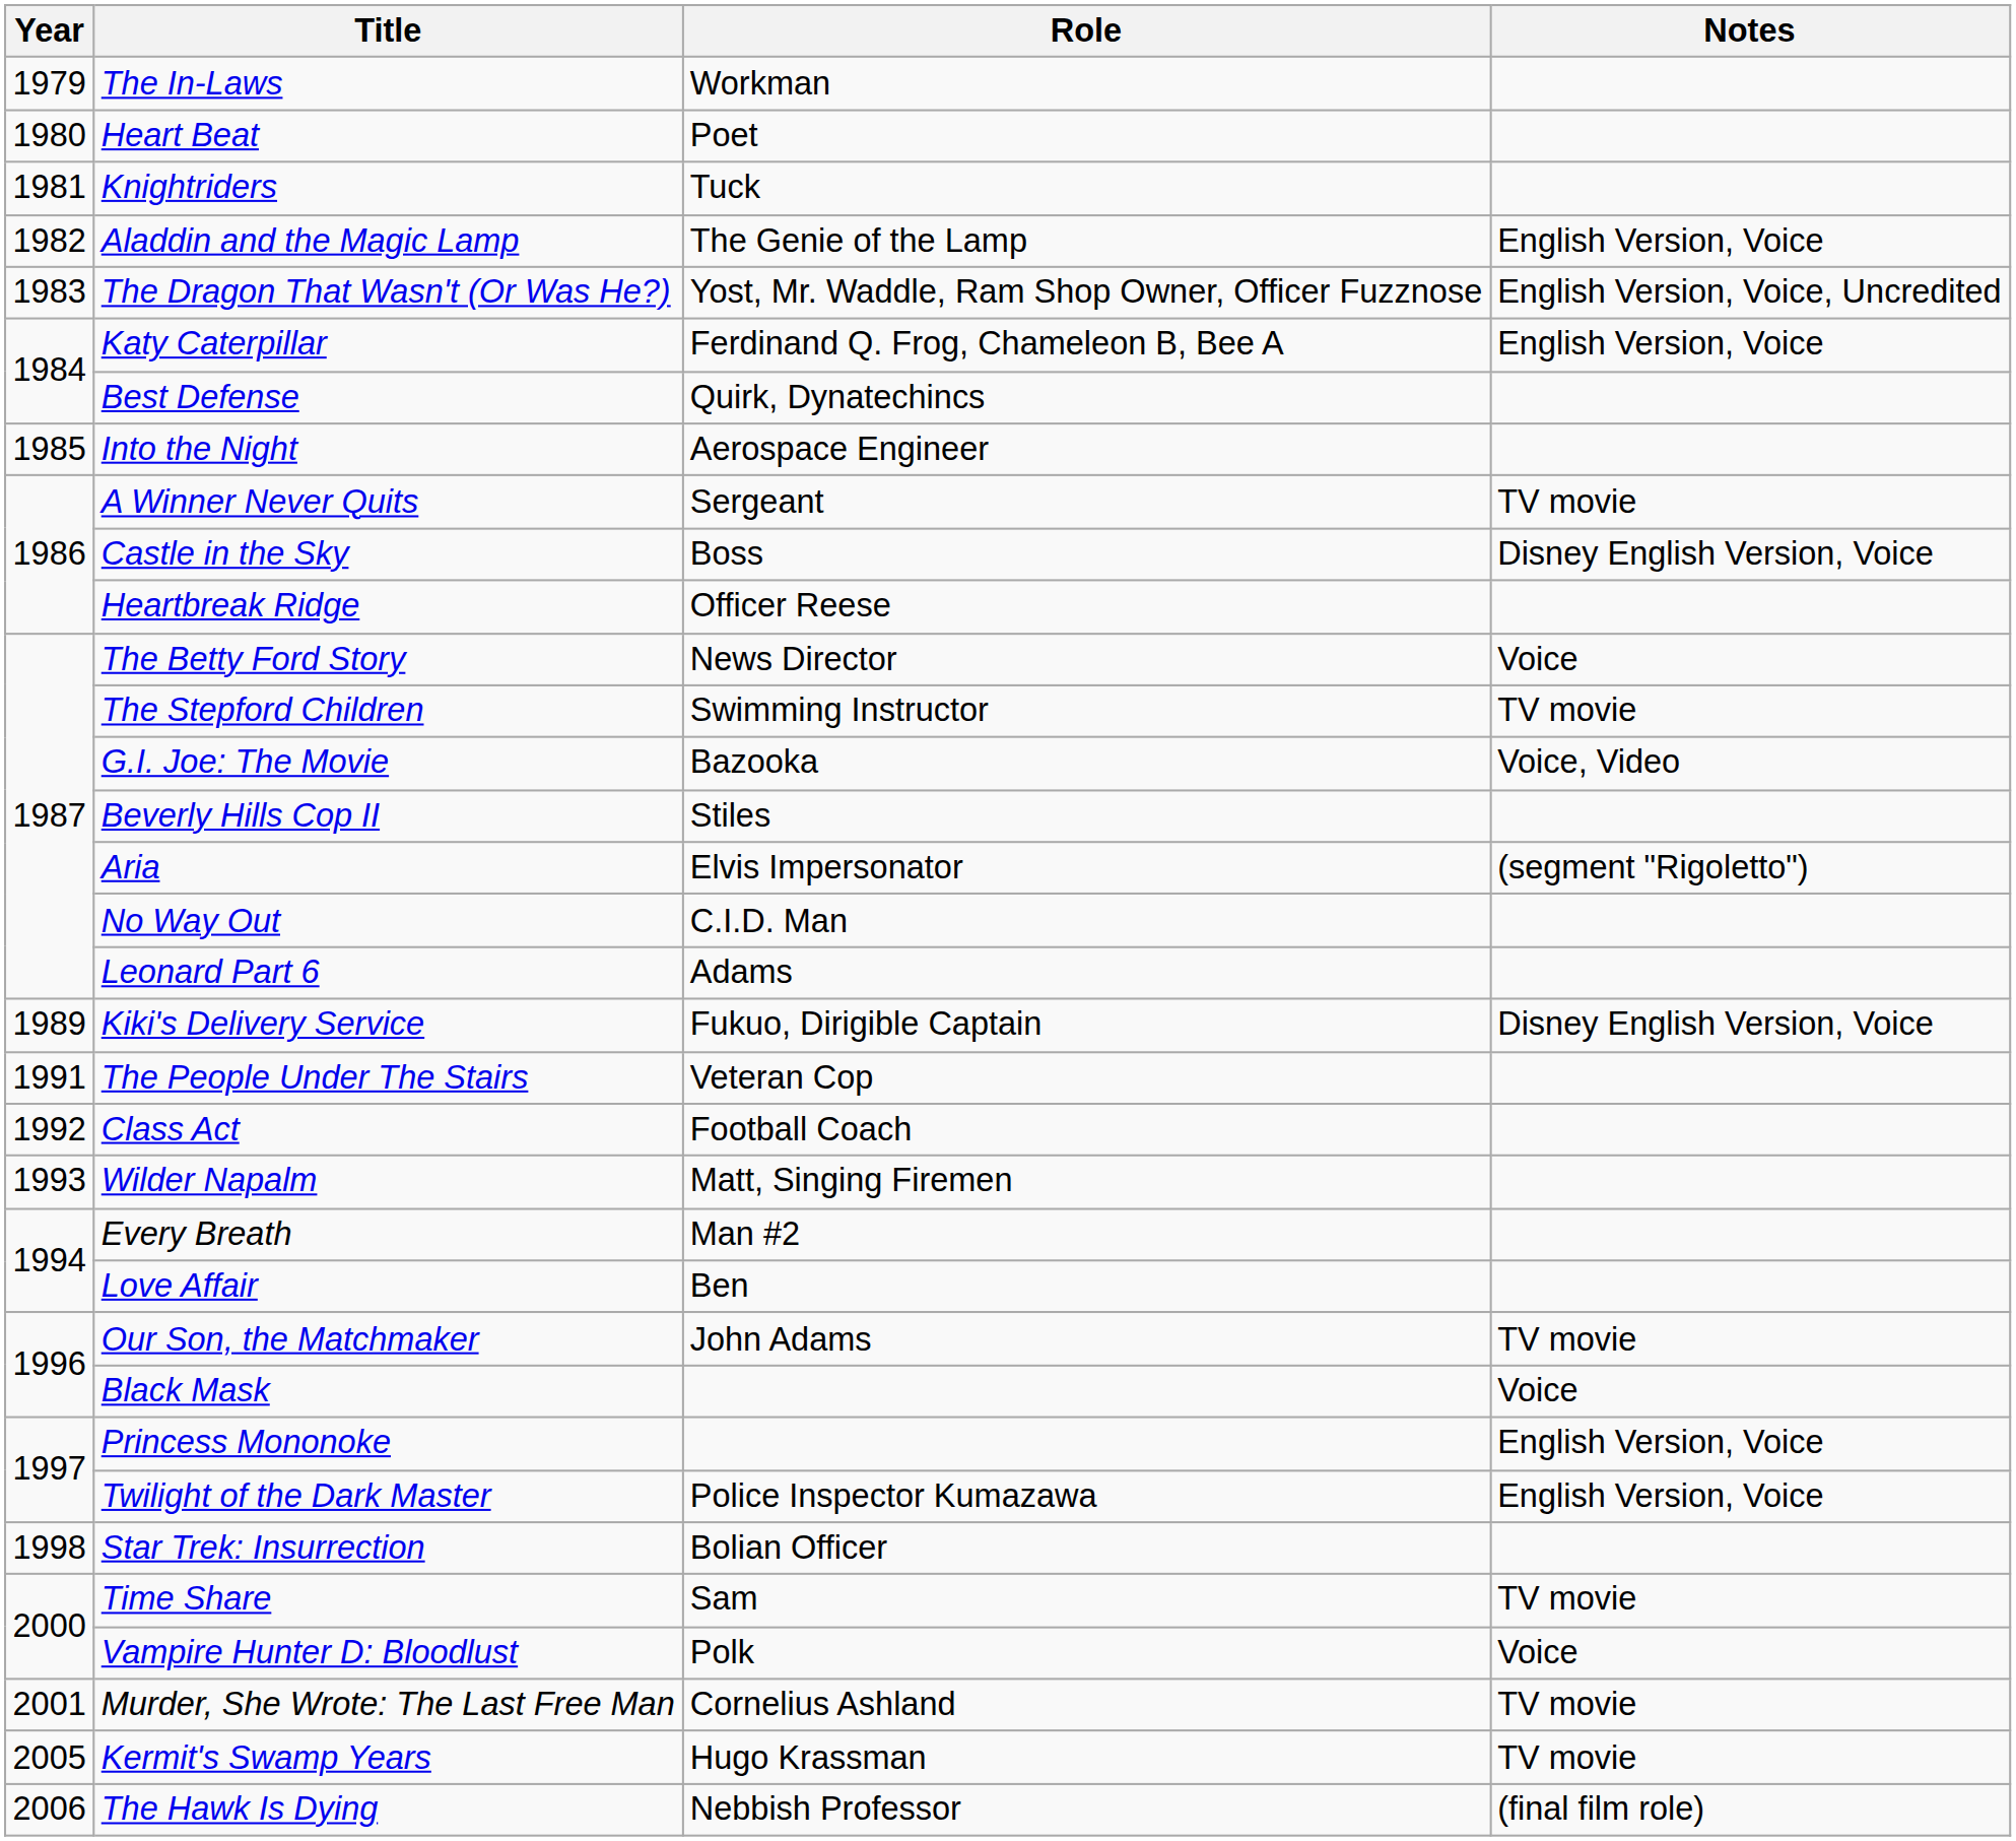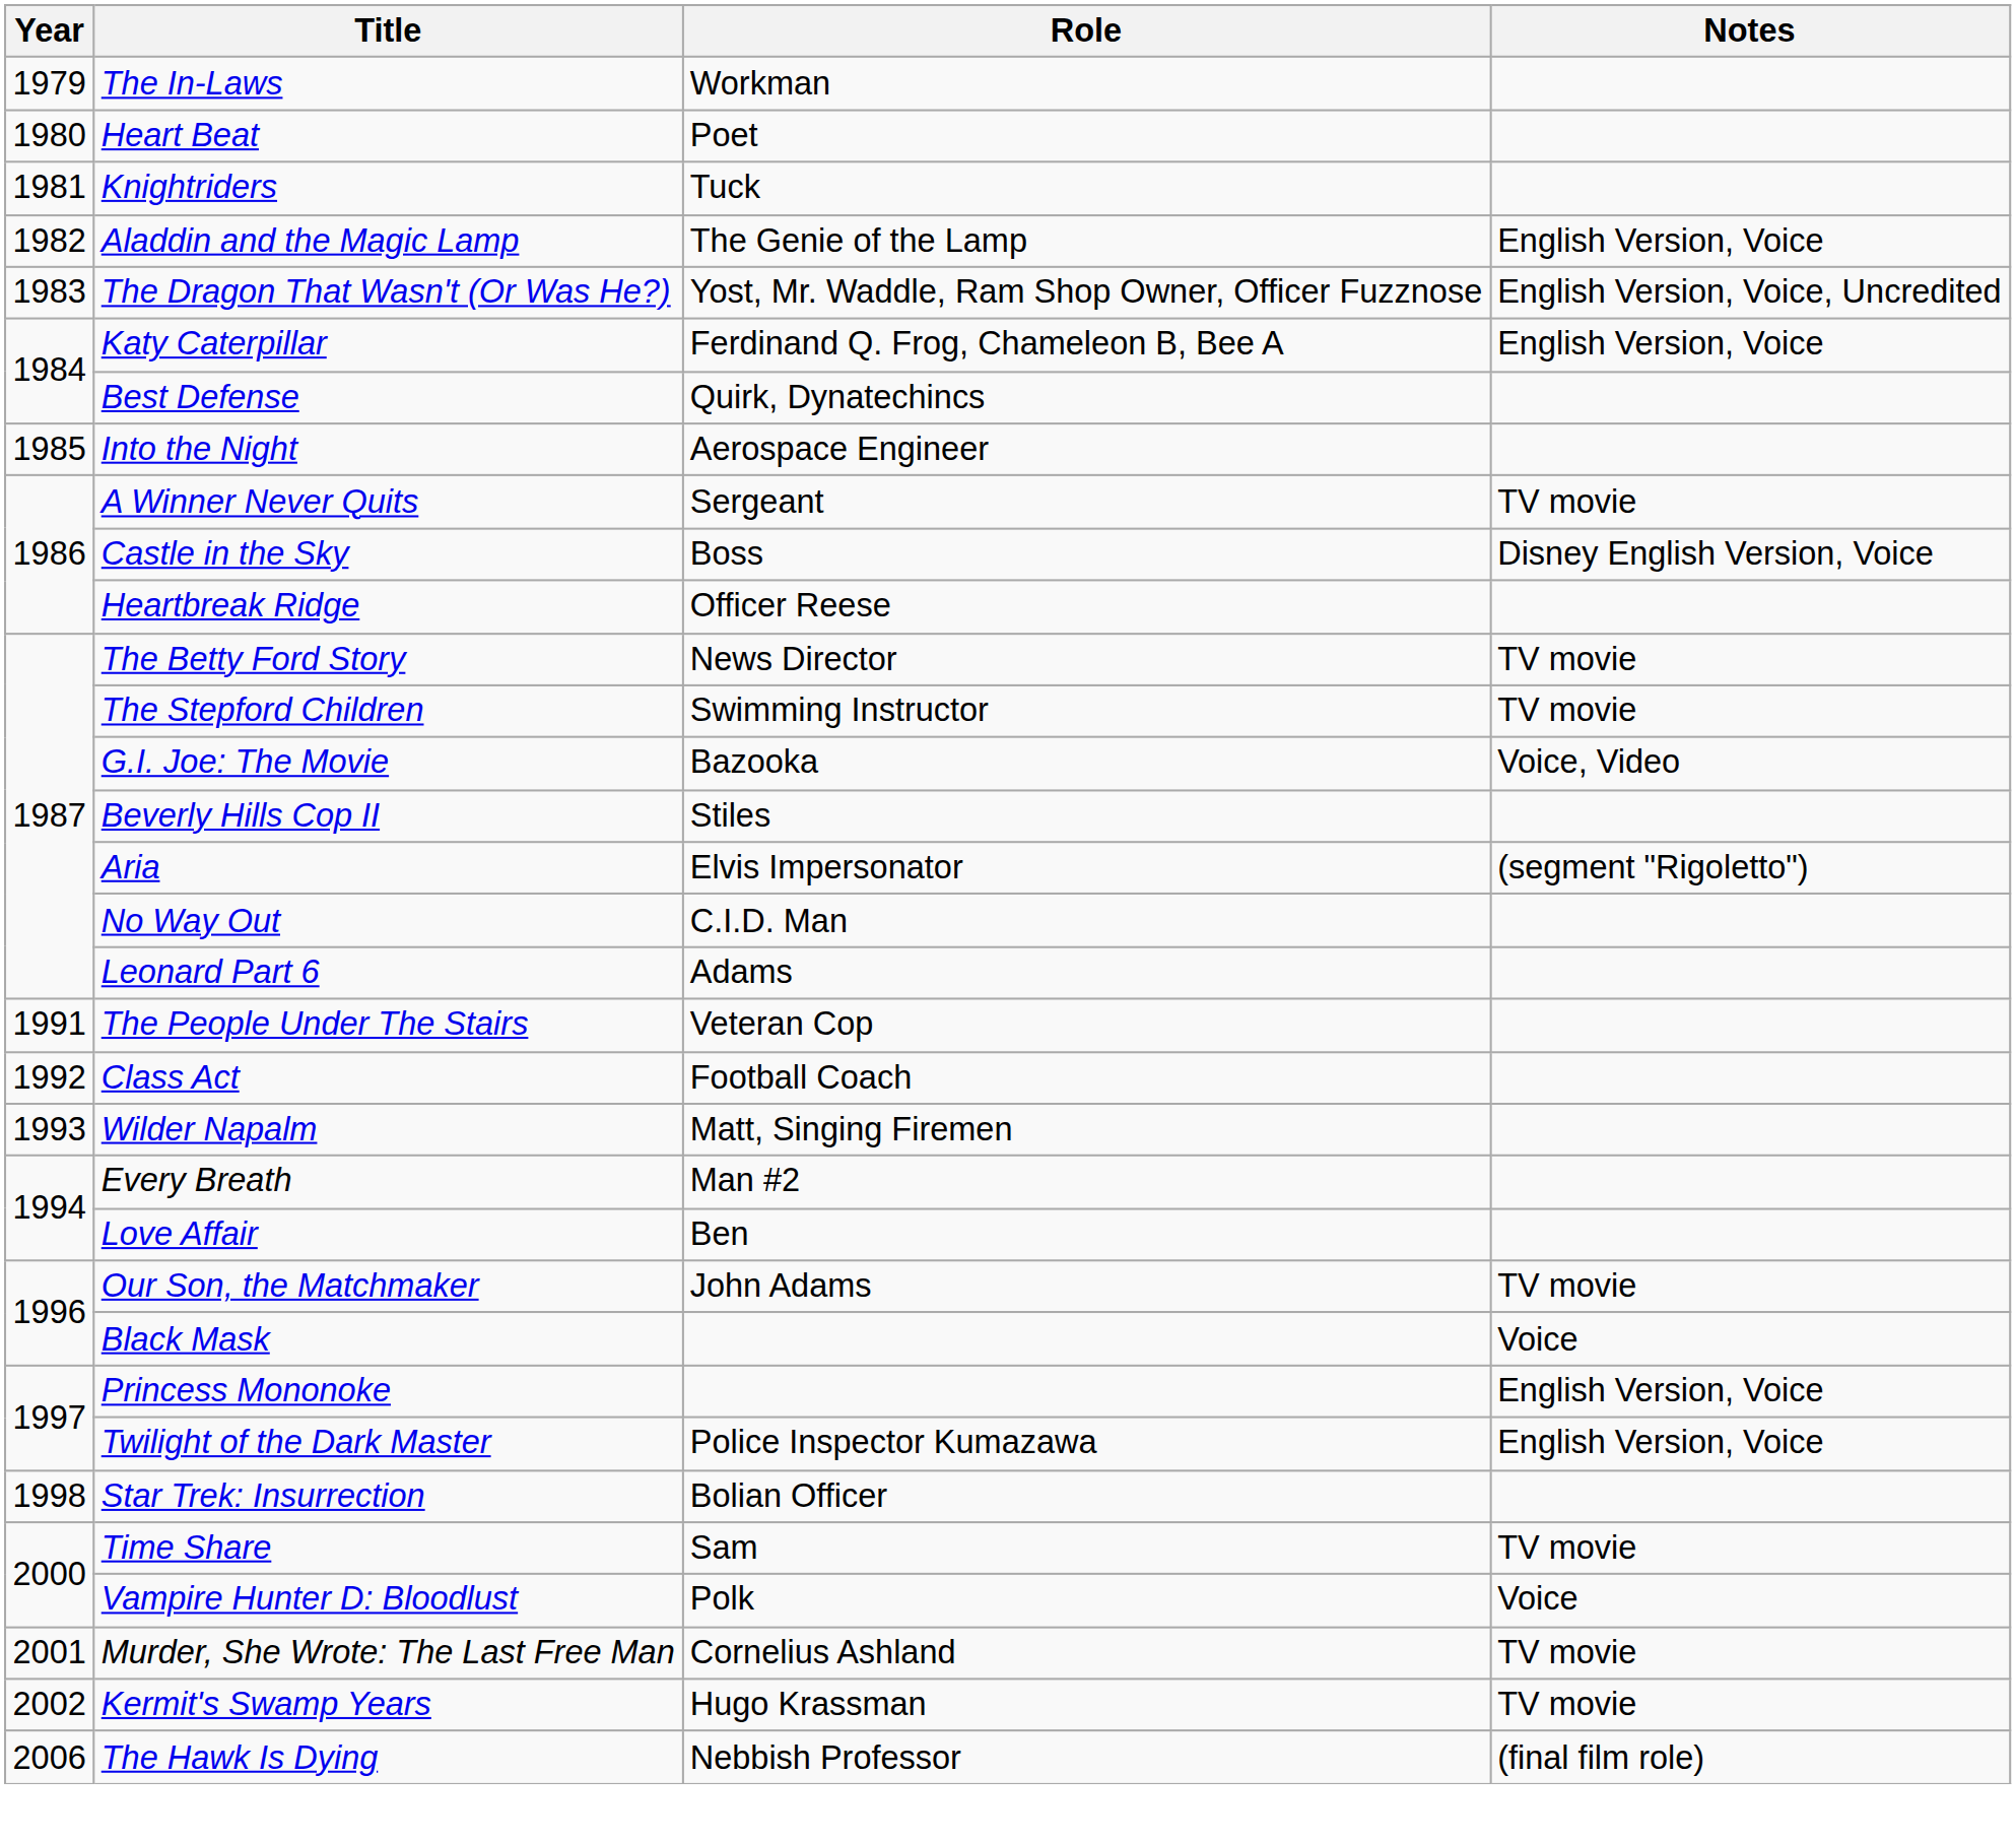The Betty Ford Story | Notes: Voice -> TV movie
- row: 1989 | Kiki's Delivery Service | Fukuo, Dirigible Captain | Disney English Version, Voice
Kermit's Swamp Years | Year: 2005 -> 2002
